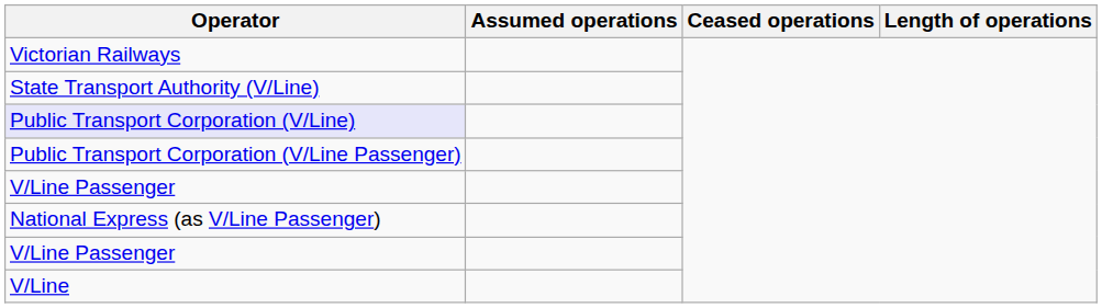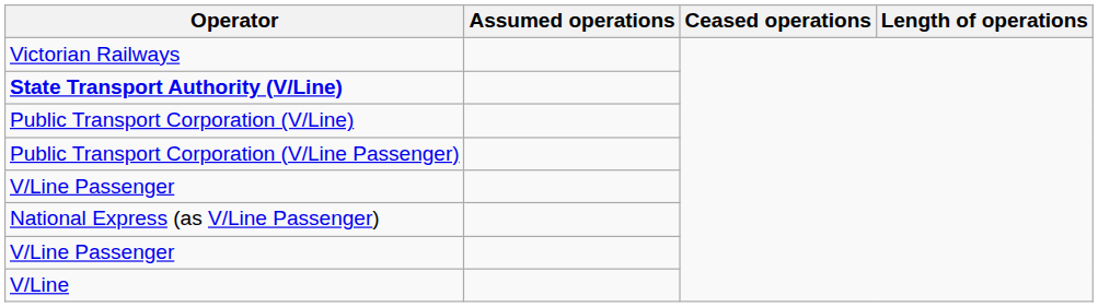State Transport Authority (V/Line) | Operator: normal -> bold
Public Transport Corporation (V/Line) | Operator: lavender background -> no background
